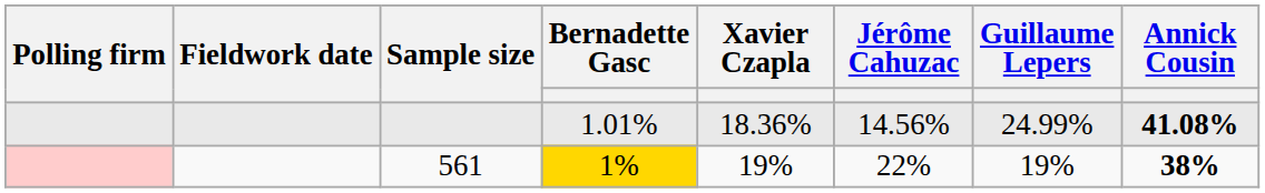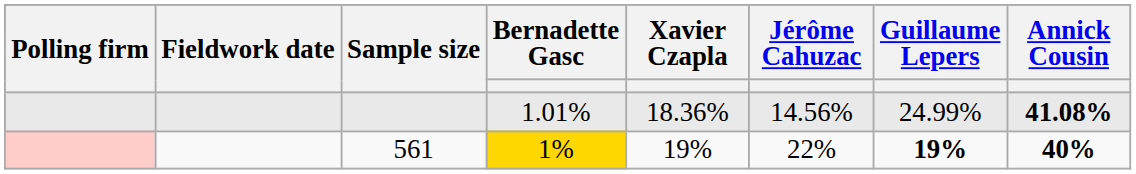561 | Guillaume Lepers: normal -> bold
561 | Annick Cousin: 38% -> 40%
